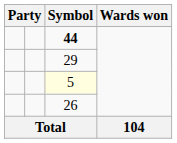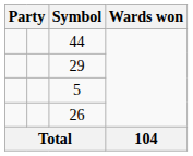44 | Symbol: bold -> normal
5 | Symbol: lightyellow background -> no background
